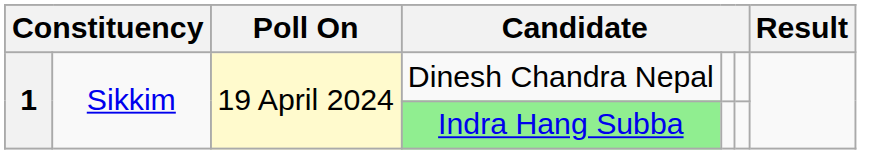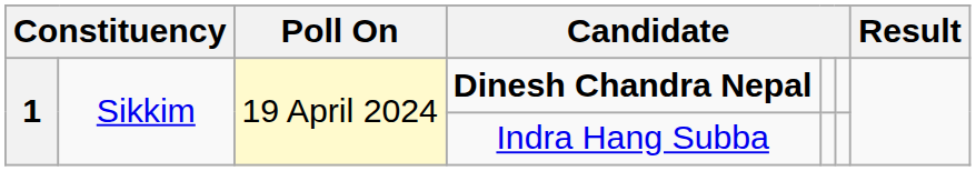Dinesh Chandra Nepal | column 4: normal -> bold
Indra Hang Subba | column 4: lightgreen background -> no background
